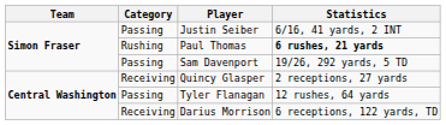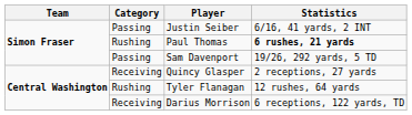Tyler Flanagan | Category: Passing -> Rushing
